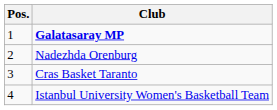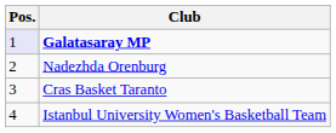Galatasaray MP | Pos.: no background -> lavender background
